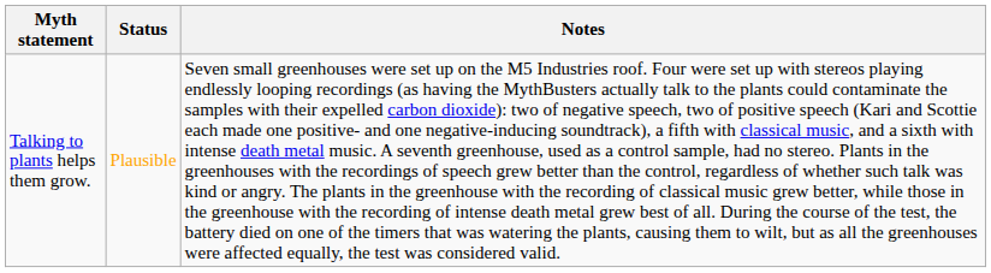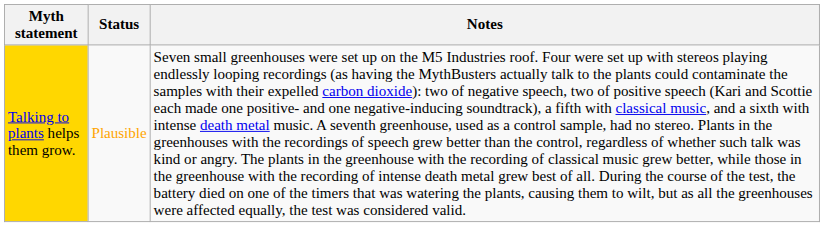row 2 | Myth statement: no background -> gold background
